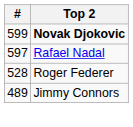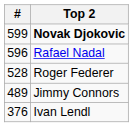Rafael Nadal | #: 597 -> 596
+ row: 376 | Ivan Lendl
